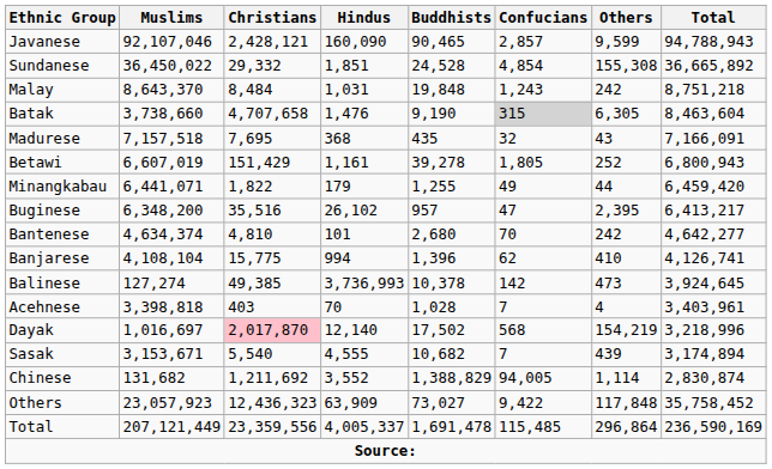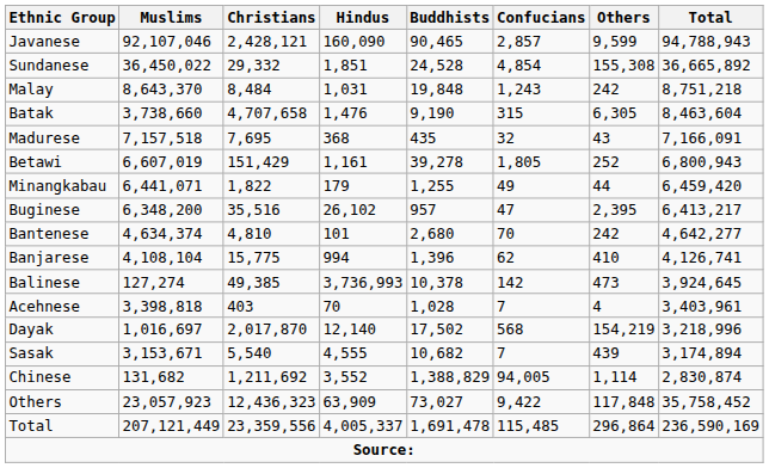Batak | Confucians: lightgrey background -> no background
Dayak | Christians: pink background -> no background
